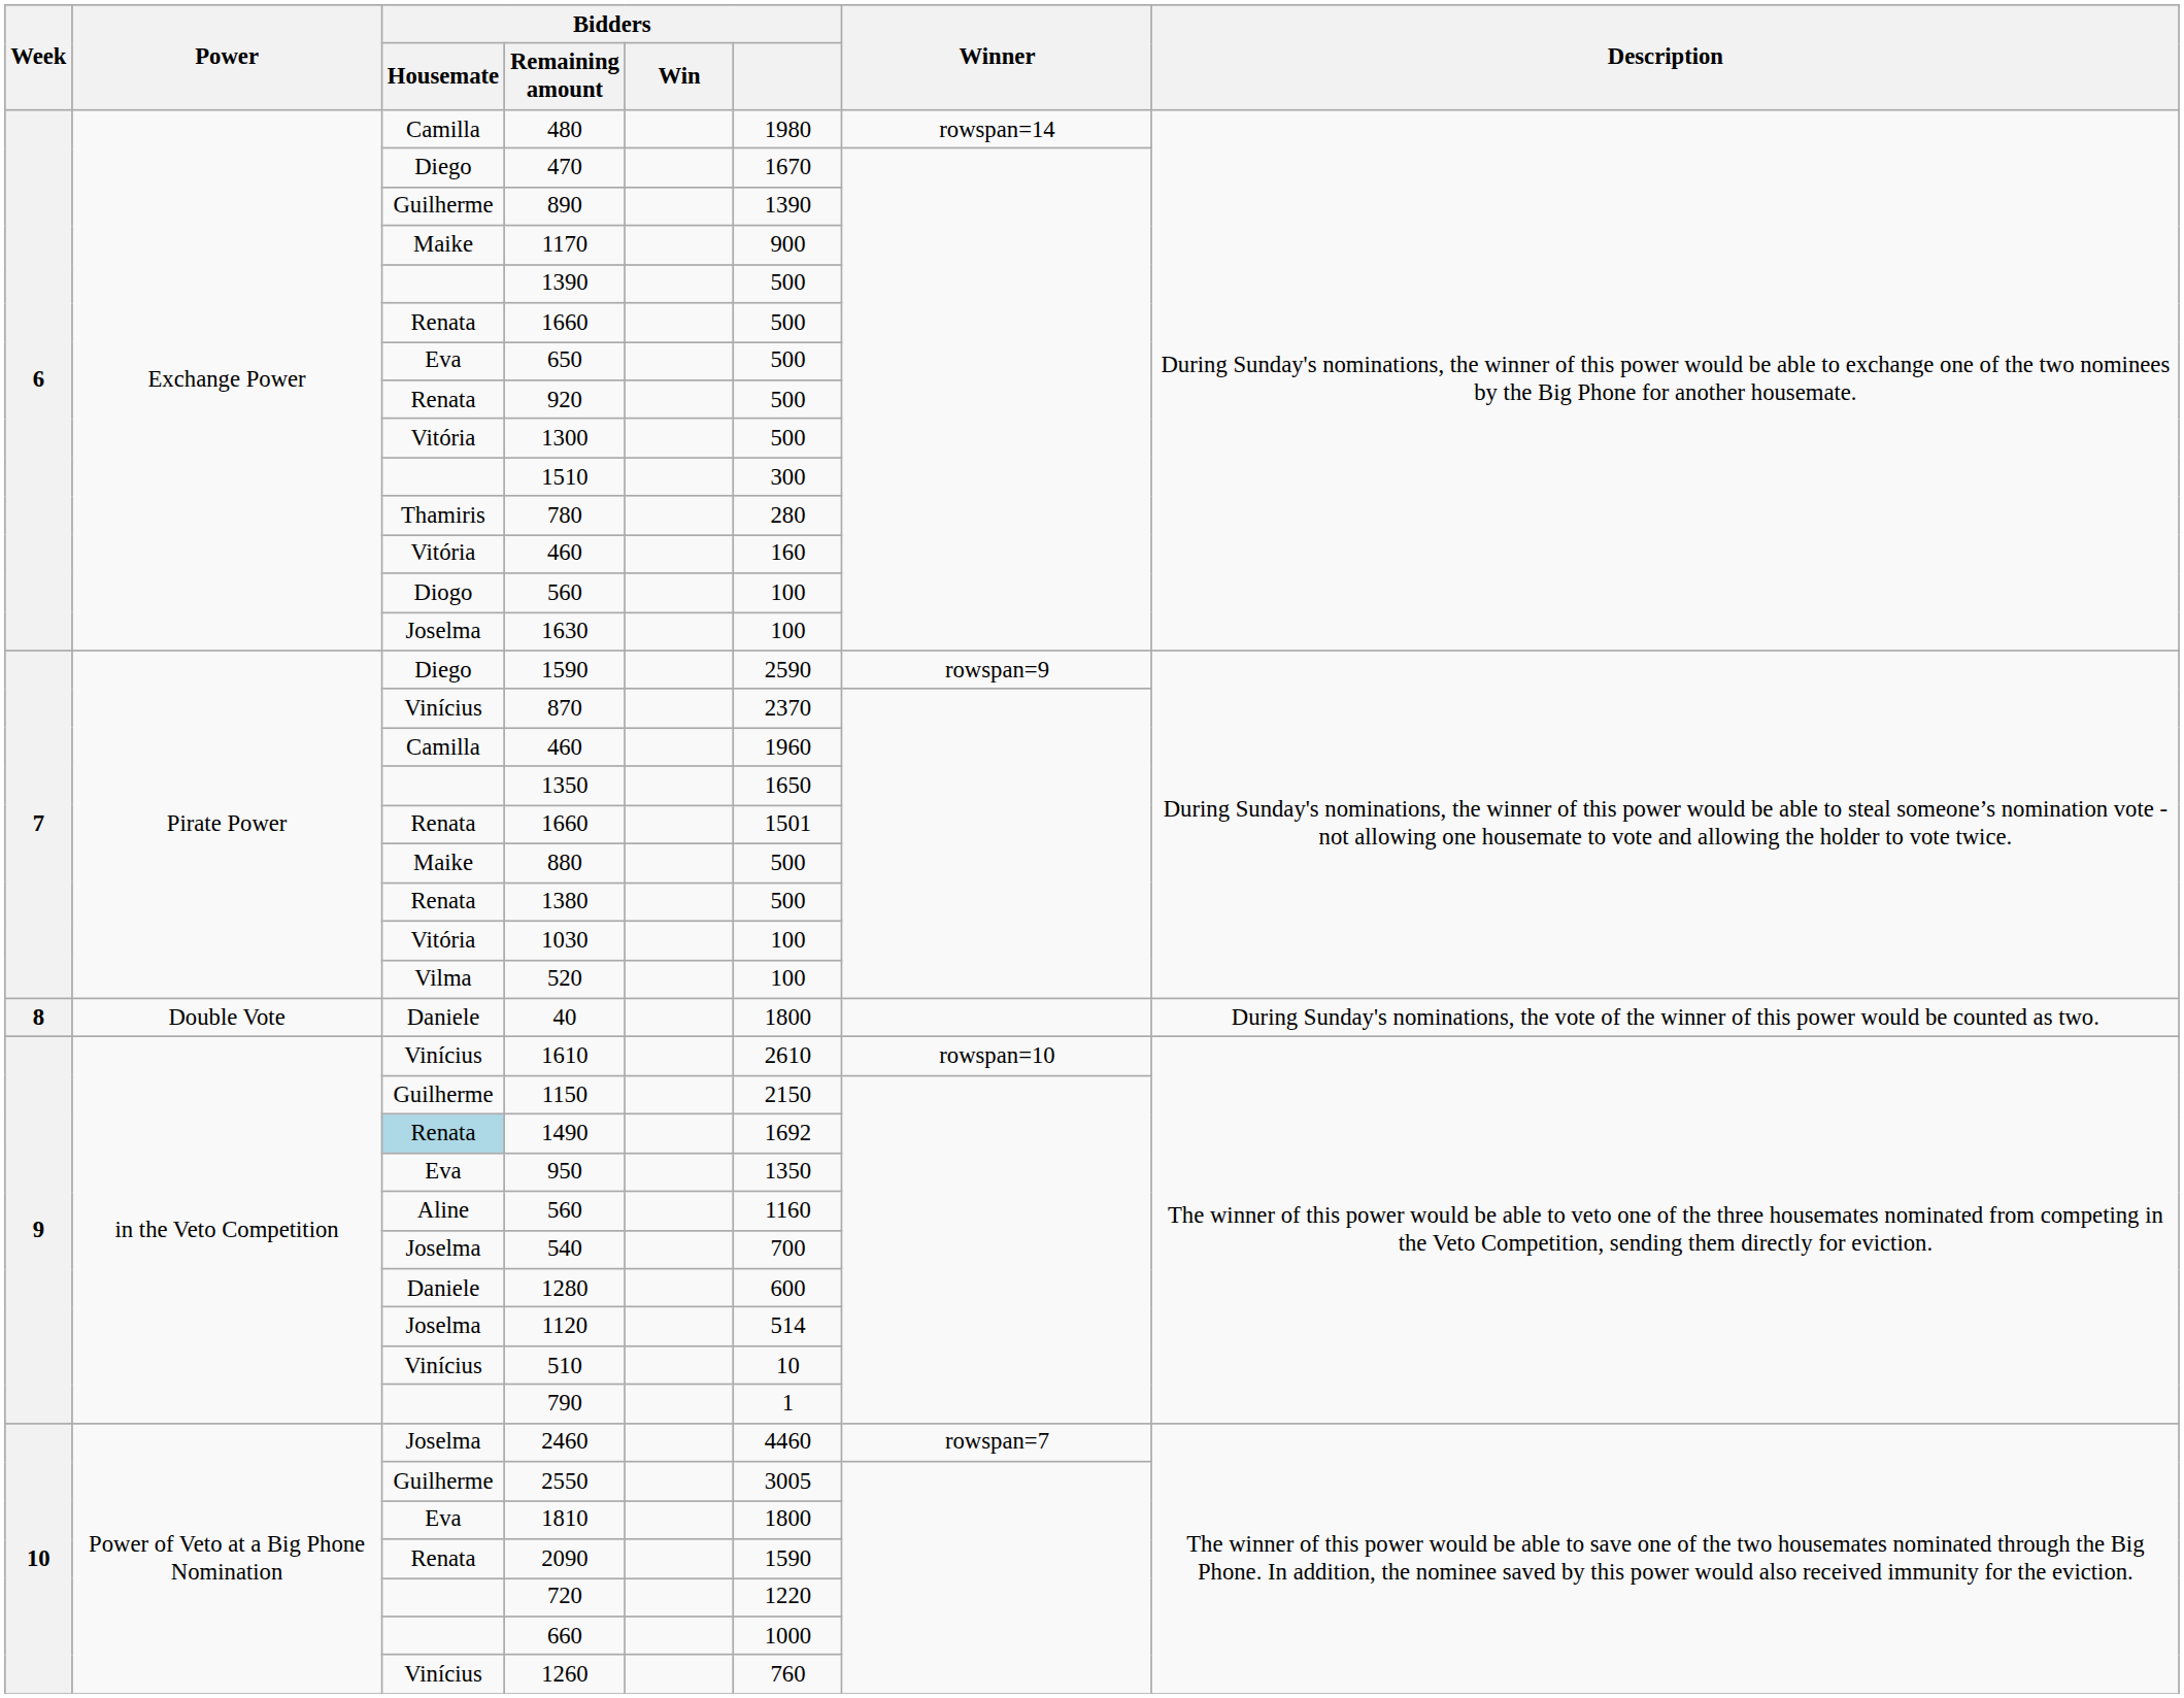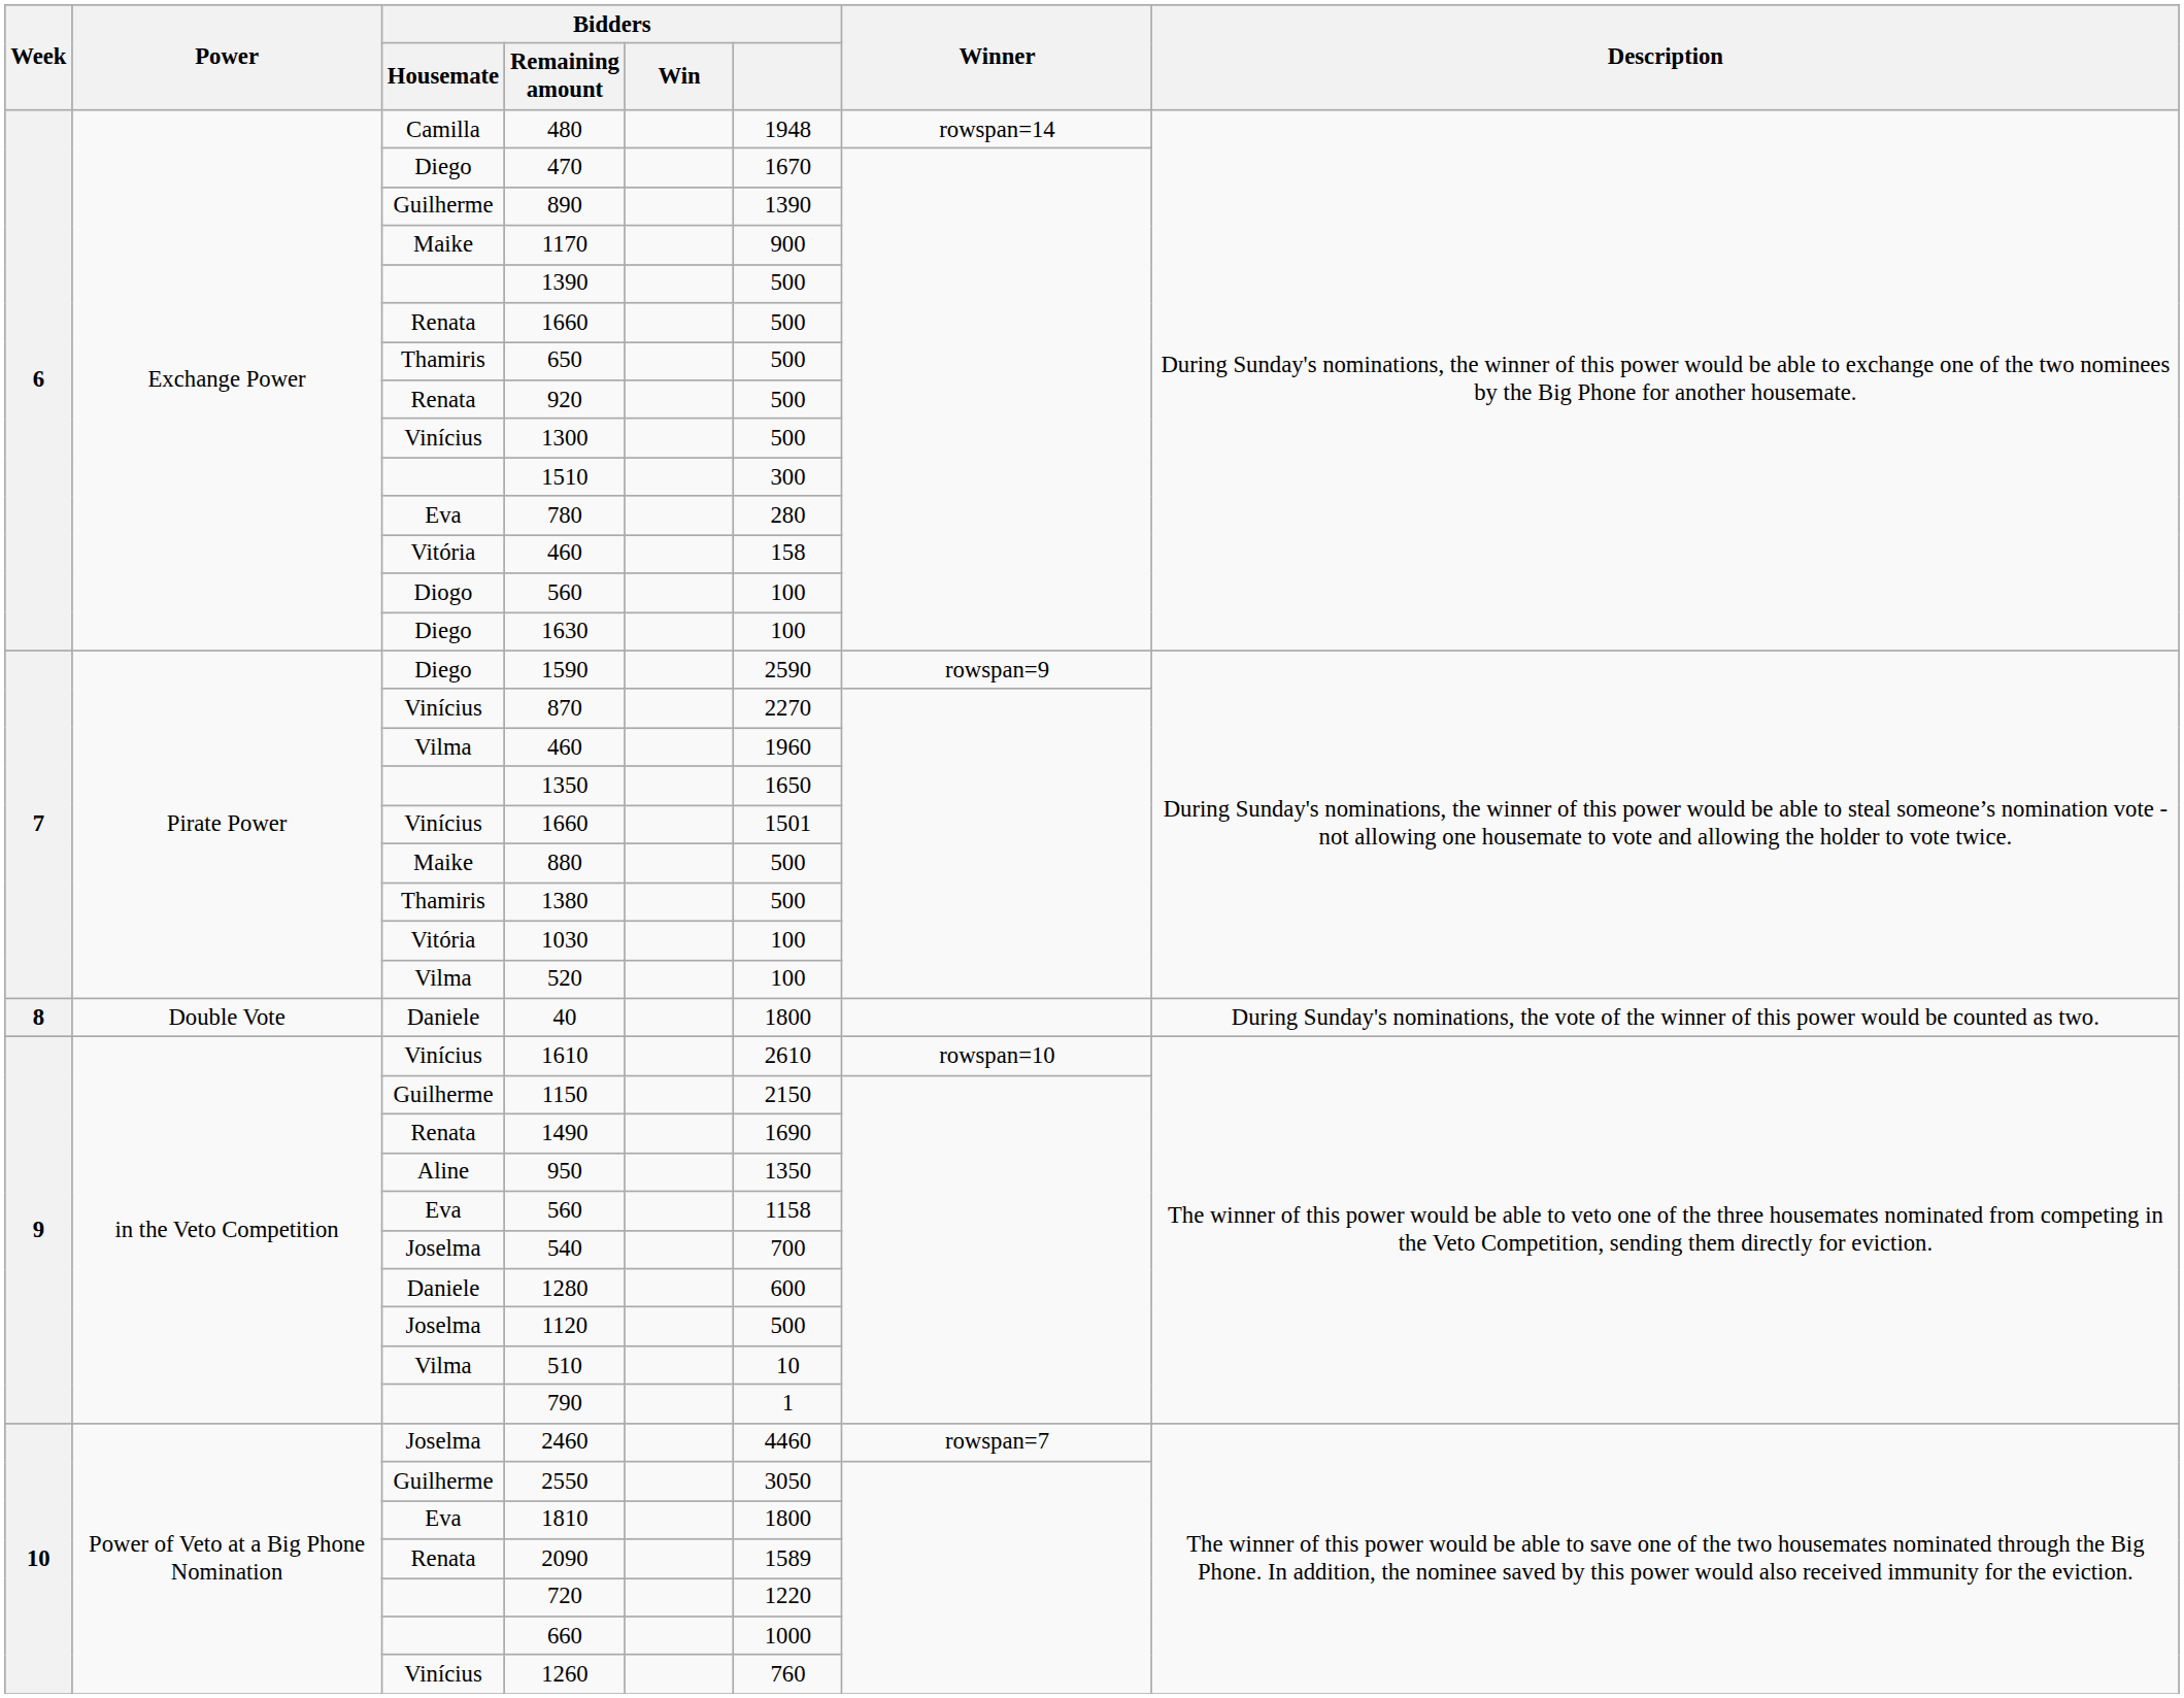480 | Bidders: 1980 -> 1948
650 | Bidders / Housemate: Eva -> Thamiris
1300 | Bidders / Housemate: Vitória -> Vinícius
780 | Bidders / Housemate: Thamiris -> Eva
6 / 460 | Bidders: 160 -> 158
1630 | Bidders / Housemate: Joselma -> Diego
870 | Bidders: 2370 -> 2270
7 / 460 | Bidders / Housemate: Camilla -> Vilma
7 / 1660 | Bidders / Housemate: Renata -> Vinícius
1380 | Bidders / Housemate: Renata -> Thamiris
1490 | Bidders / Housemate: lightblue background -> no background
1490 | Bidders: 1692 -> 1690
950 | Bidders / Housemate: Eva -> Aline
9 / 560 | Bidders / Housemate: Aline -> Eva
9 / 560 | Bidders: 1160 -> 1158
1120 | Bidders: 514 -> 500
510 | Bidders / Housemate: Vinícius -> Vilma
2550 | Bidders: 3005 -> 3050
2090 | Bidders: 1590 -> 1589
